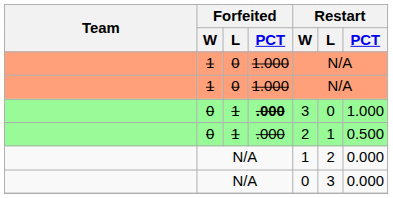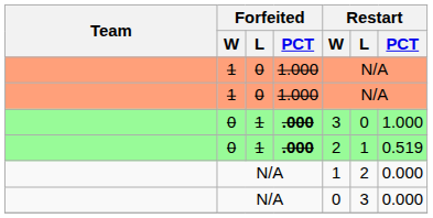row 6 | Forfeited / PCT: normal -> bold
row 6 | Restart / PCT: 0.500 -> 0.519
